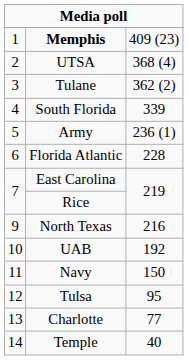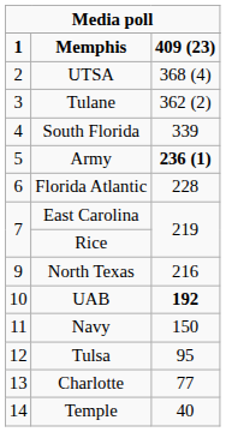Memphis | column 1: normal -> bold
Memphis | column 3: normal -> bold
Army | column 3: normal -> bold
UAB | column 3: normal -> bold
